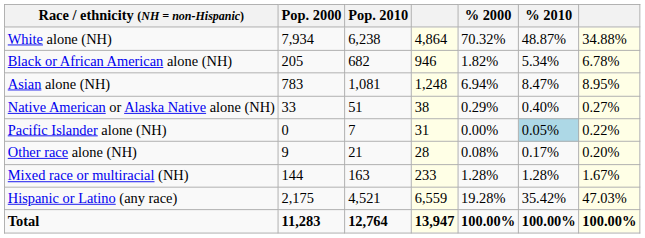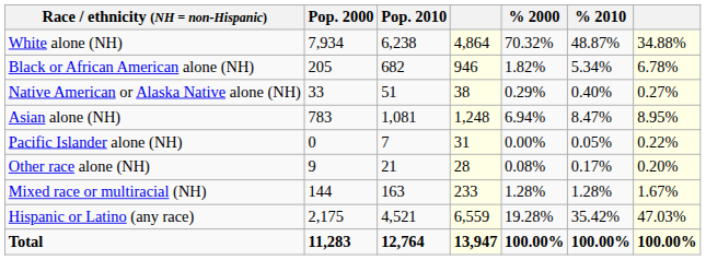rows swapped: Native American or Alaska Native alone (NH) <-> Asian alone (NH)
Pacific Islander alone (NH) | % 2010: lightblue background -> no background
